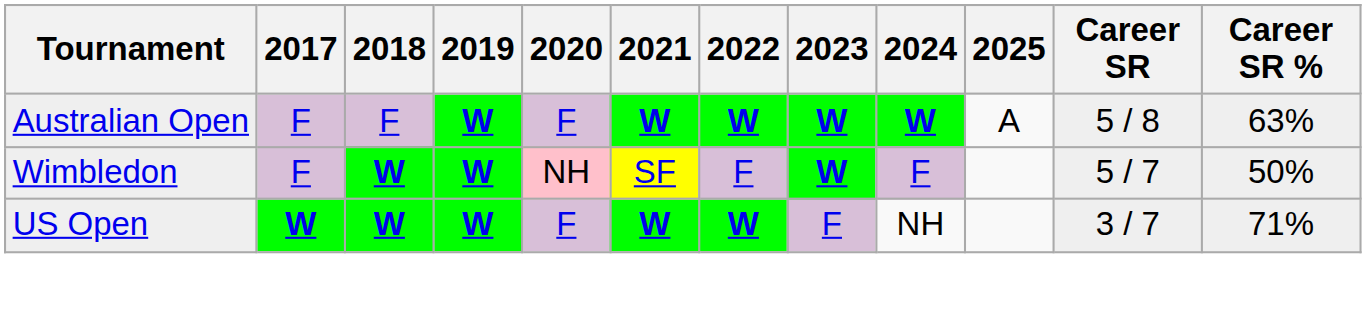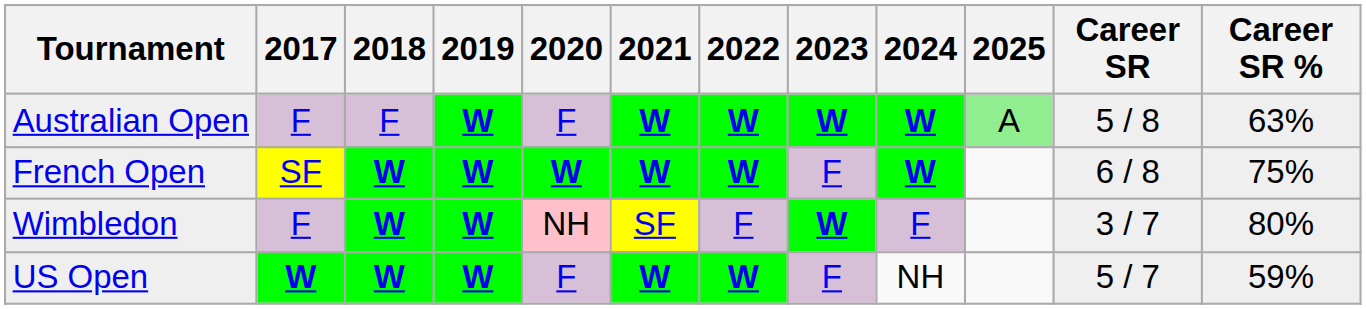Australian Open | 2025: no background -> lightgreen background
+ row: French Open | SF | W | W | W | W | W | F | W | 6 / 8 | 75%
Wimbledon | Career SR: 5 / 7 -> 3 / 7
Wimbledon | Career SR %: 50% -> 80%
US Open | Career SR: 3 / 7 -> 5 / 7
US Open | Career SR %: 71% -> 59%
